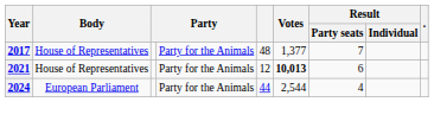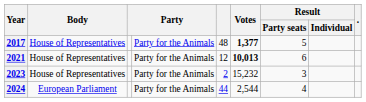2017 | Votes: normal -> bold
2017 | Result / Party seats: 7 -> 5
+ row: 2023 | House of Representatives | Party for the Animals | 2 | 15,232 | 3
